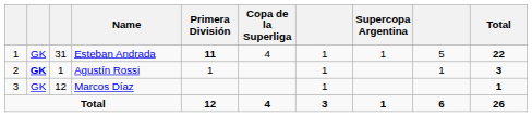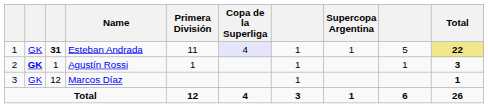Esteban Andrada | column 3: normal -> bold
Esteban Andrada | Primera División: bold -> normal
Esteban Andrada | Copa de la Superliga: no background -> lavender background
Esteban Andrada | Total: no background -> khaki background
